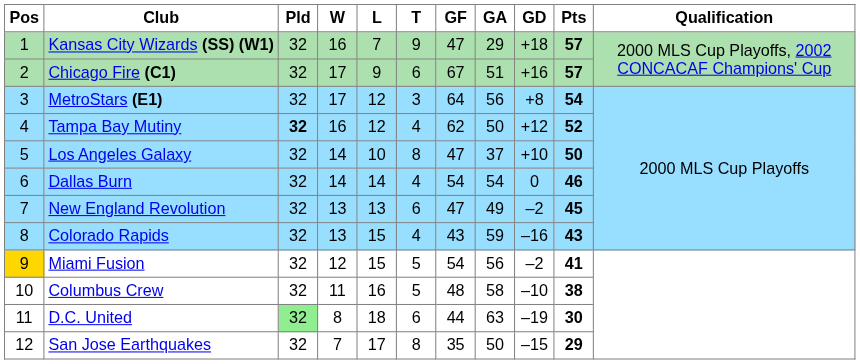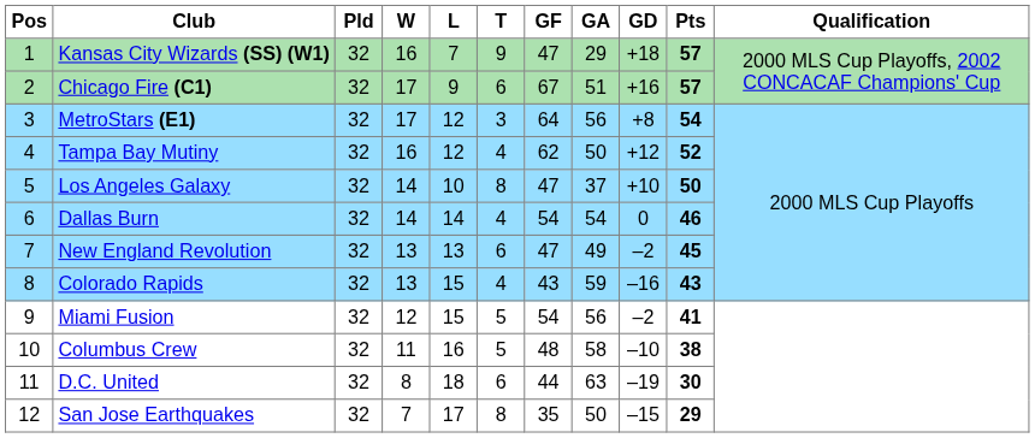Tampa Bay Mutiny | Pld: bold -> normal
Miami Fusion | Pos: gold background -> no background
D.C. United | Pld: lightgreen background -> no background
